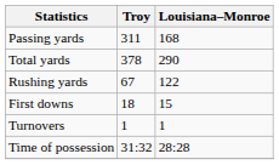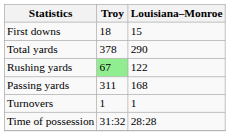rows swapped: First downs <-> Passing yards
Rushing yards | Troy: no background -> lightgreen background
